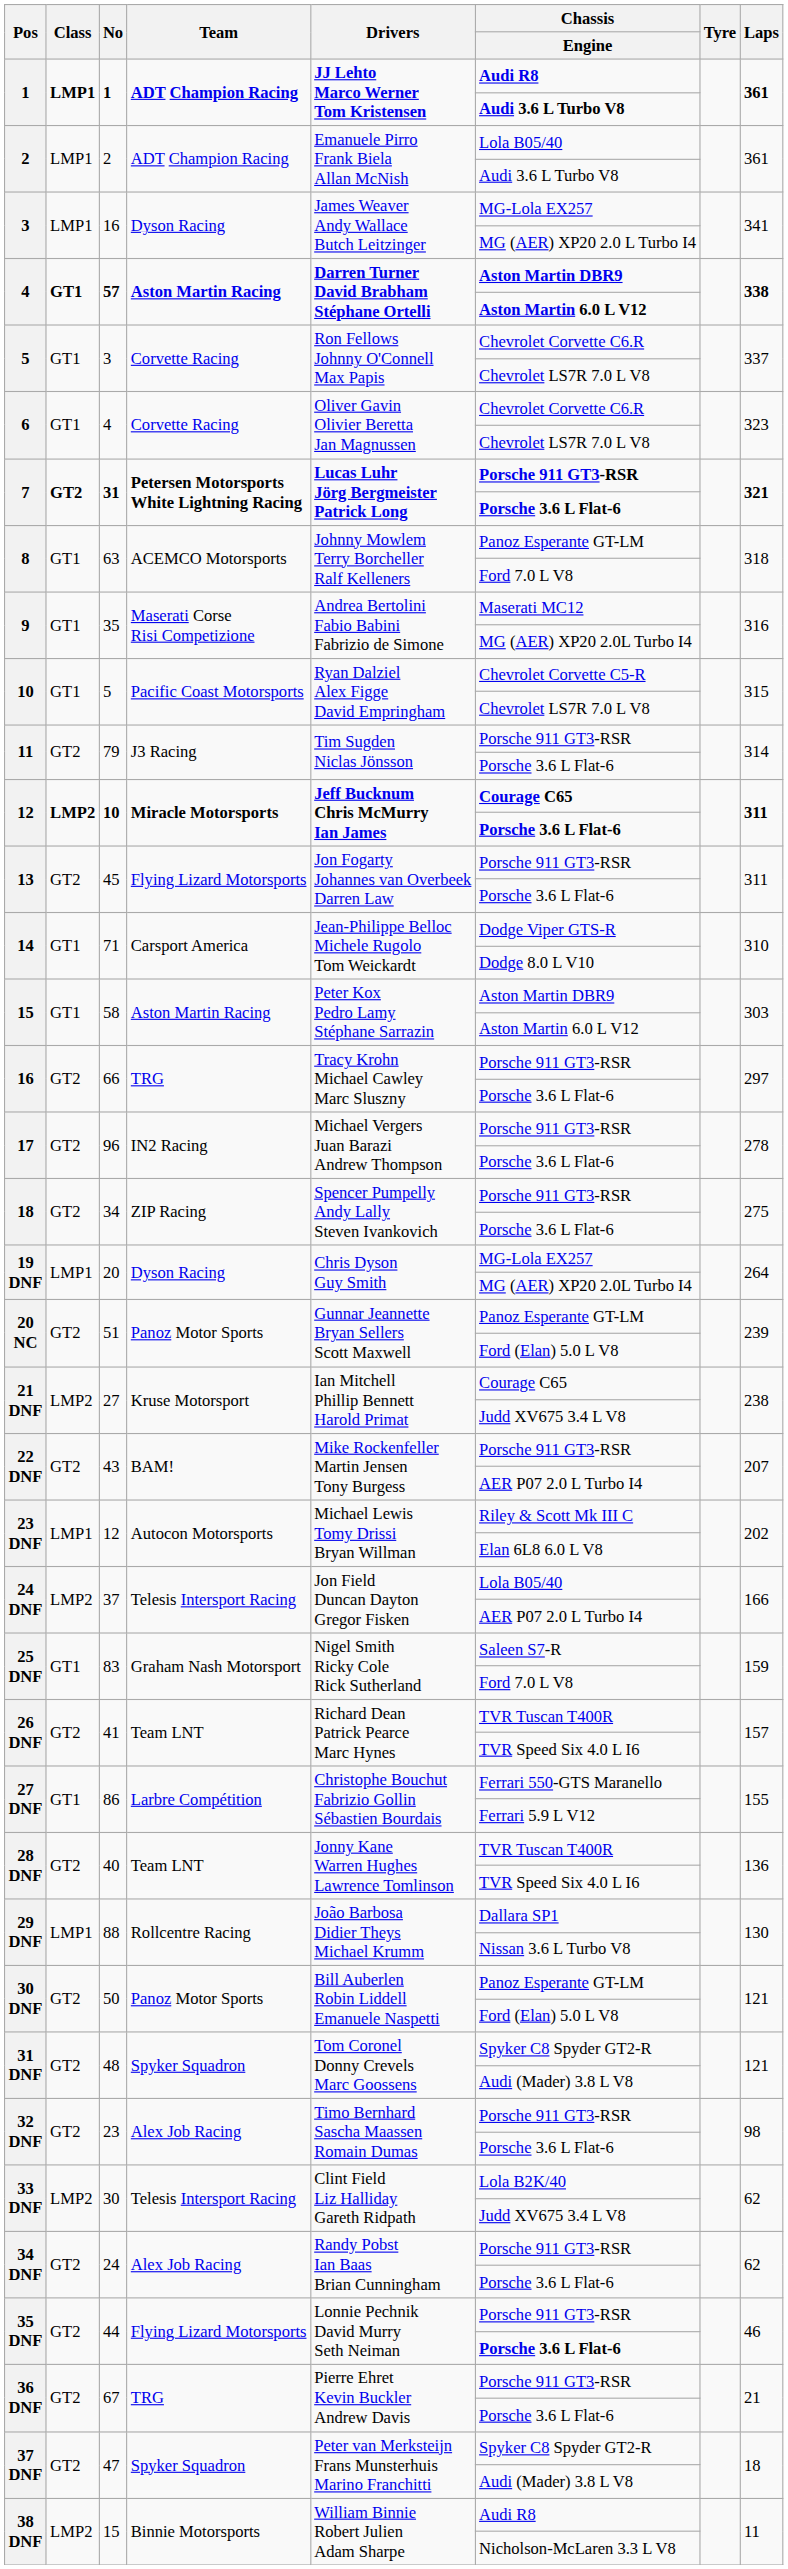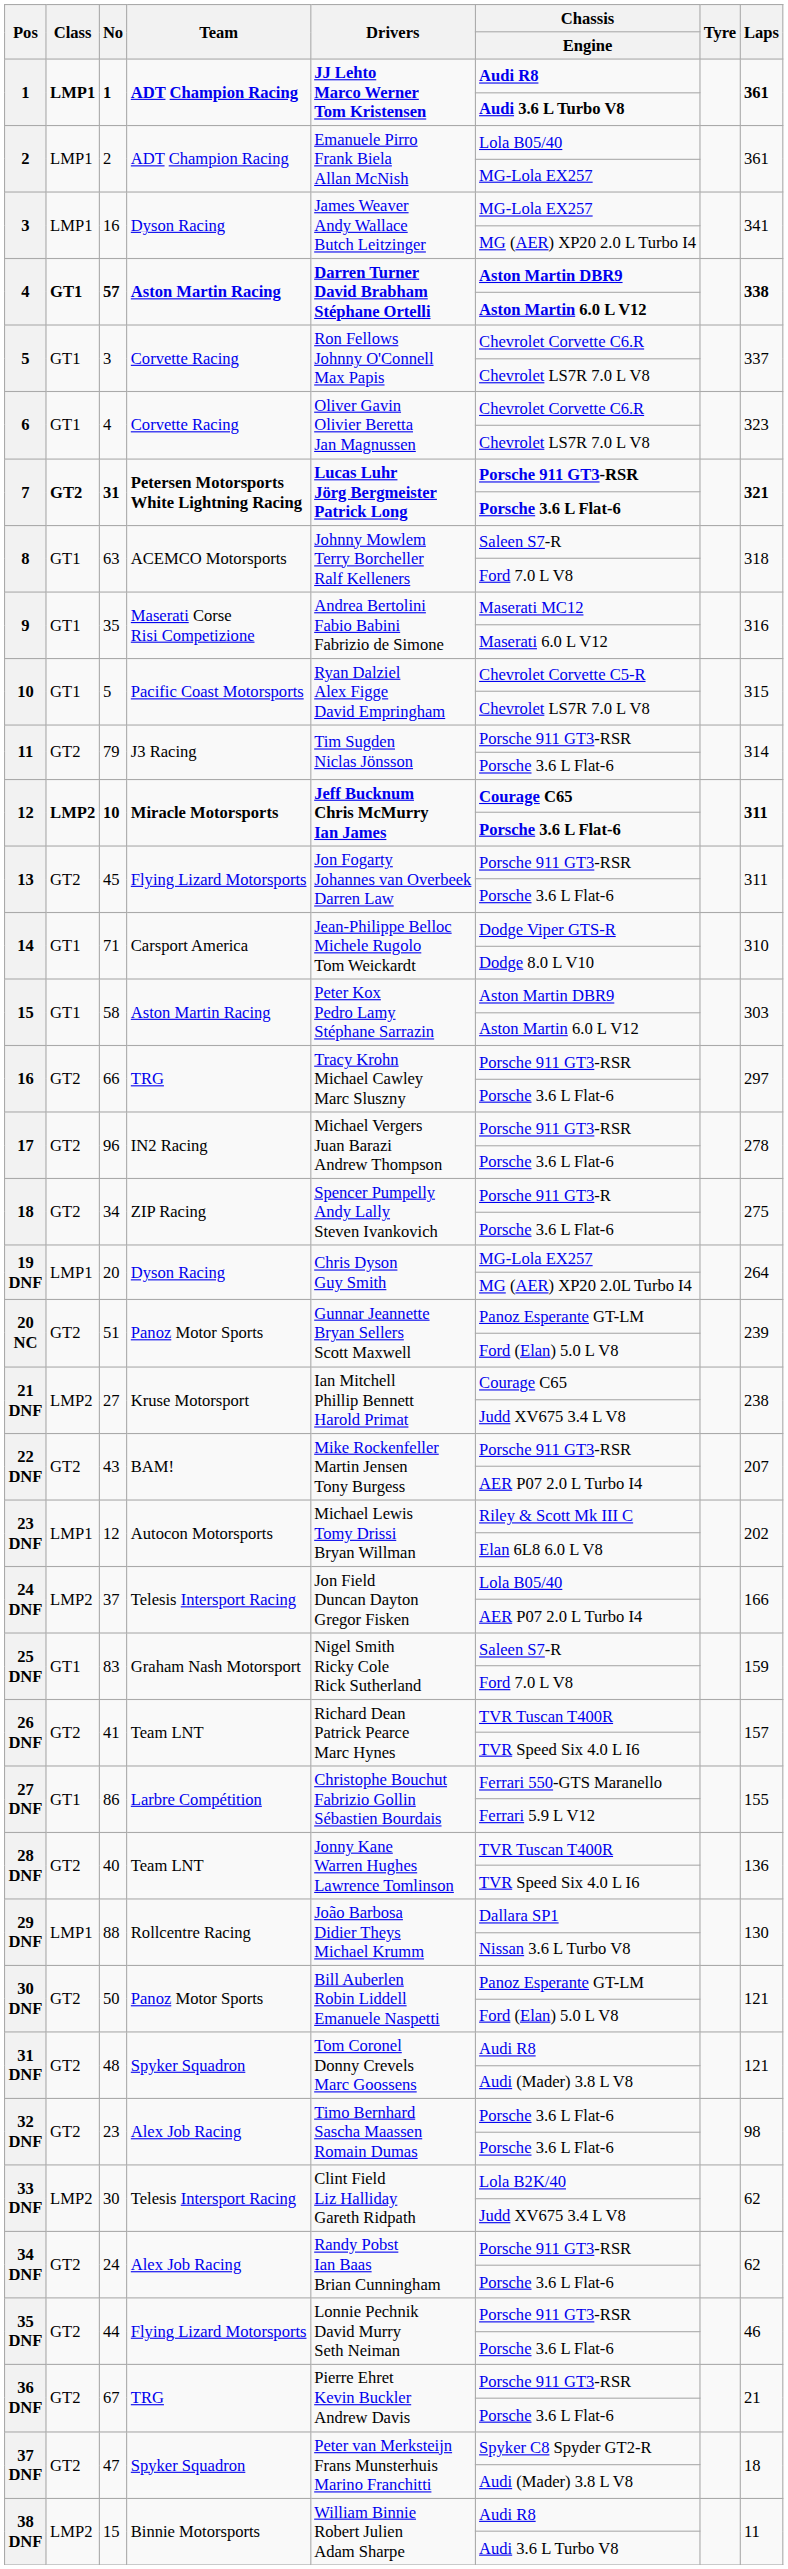row 6 | Chassis / Engine: Audi 3.6 L Turbo V8 -> MG-Lola EX257
row 17 | Chassis / Engine: Panoz Esperante GT-LM -> Saleen S7-R
row 20 | Chassis / Engine: MG (AER) XP20 2.0L Turbo I4 -> Maserati 6.0 L V12
row 37 | Chassis / Engine: Porsche 911 GT3-RSR -> Porsche 911 GT3-R
row 63 | Chassis / Engine: Spyker C8 Spyder GT2-R -> Audi R8
row 65 | Chassis / Engine: Porsche 911 GT3-RSR -> Porsche 3.6 L Flat-6
row 72 | Chassis / Engine: bold -> normal
row 78 | Chassis / Engine: Nicholson-McLaren 3.3 L V8 -> Audi 3.6 L Turbo V8
